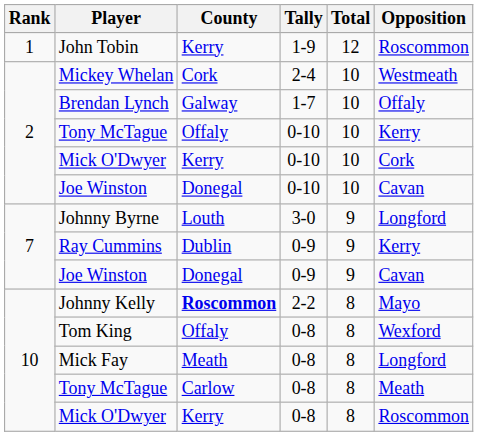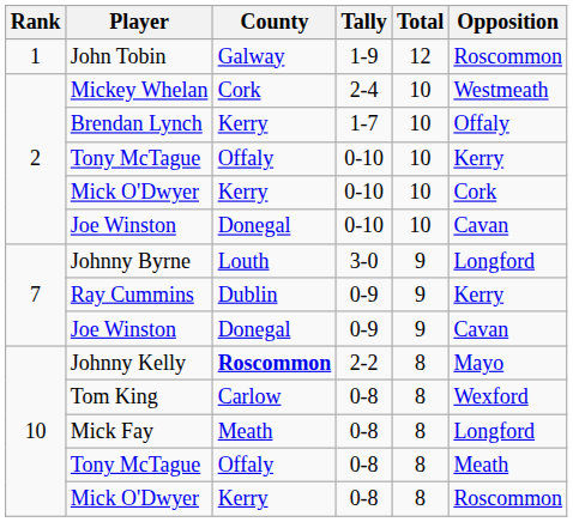John Tobin | County: Kerry -> Galway
Brendan Lynch | County: Galway -> Kerry
Tom King | County: Offaly -> Carlow
Tony McTague / 0-8 | County: Carlow -> Offaly
